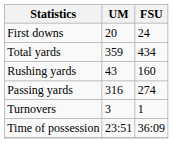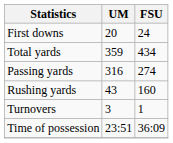rows swapped: Rushing yards <-> Passing yards
